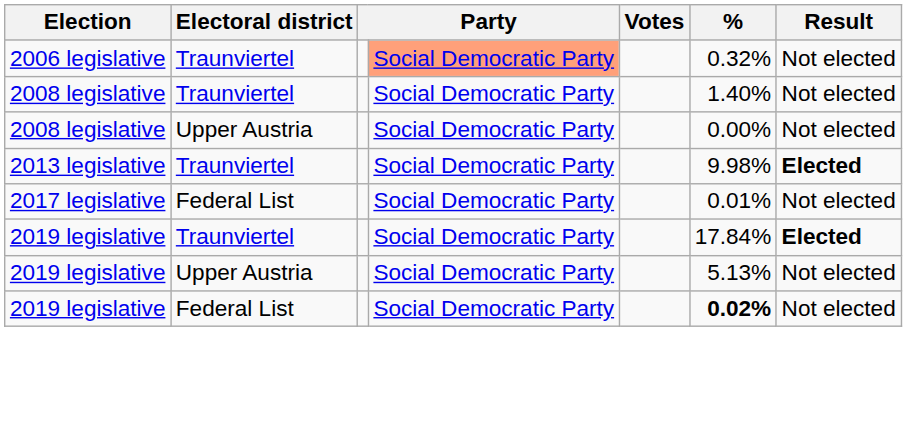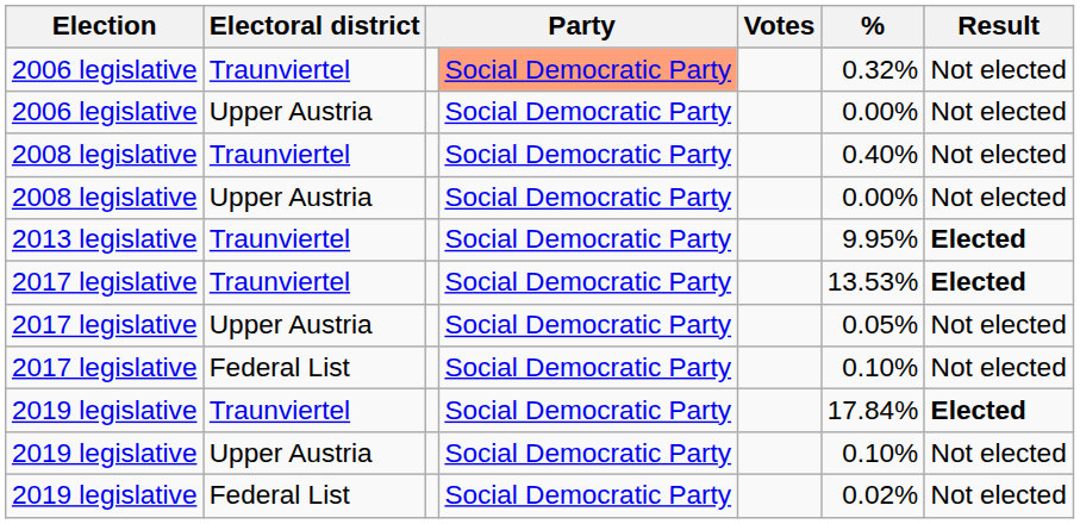+ row: 2006 legislative | Upper Austria | Social Democratic Party | 0.00% | Not elected
2008 legislative / Traunviertel | %: 1.40% -> 0.40%
2013 legislative | %: 9.98% -> 9.95%
+ row: 2017 legislative | Traunviertel | Social Democratic Party | 13.53% | Elected
+ row: 2017 legislative | Upper Austria | Social Democratic Party | 0.05% | Not elected
2017 legislative / Federal List | %: 0.01% -> 0.10%
2019 legislative / Upper Austria | %: 5.13% -> 0.10%
2019 legislative / Federal List | %: bold -> normal
